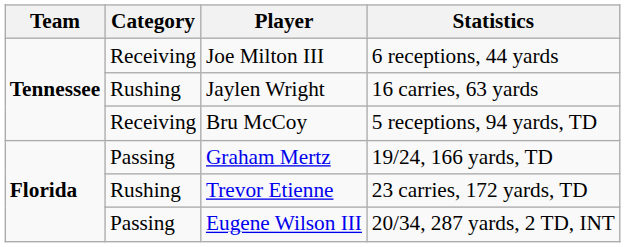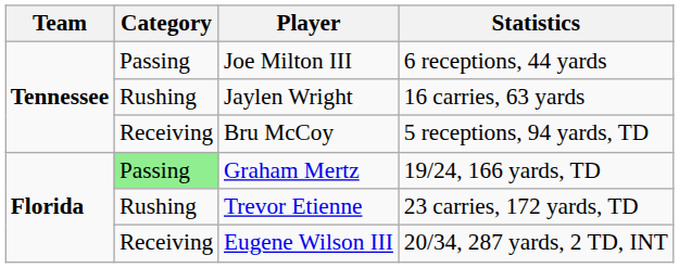Joe Milton III | Category: Receiving -> Passing
Graham Mertz | Category: no background -> lightgreen background
Eugene Wilson III | Category: Passing -> Receiving
